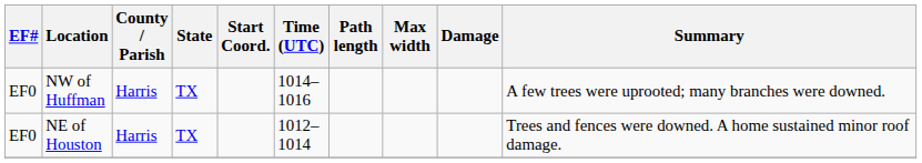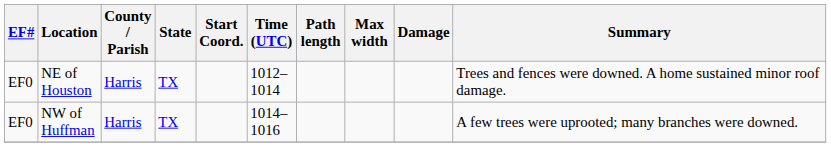rows swapped: NE of Houston <-> NW of Huffman
